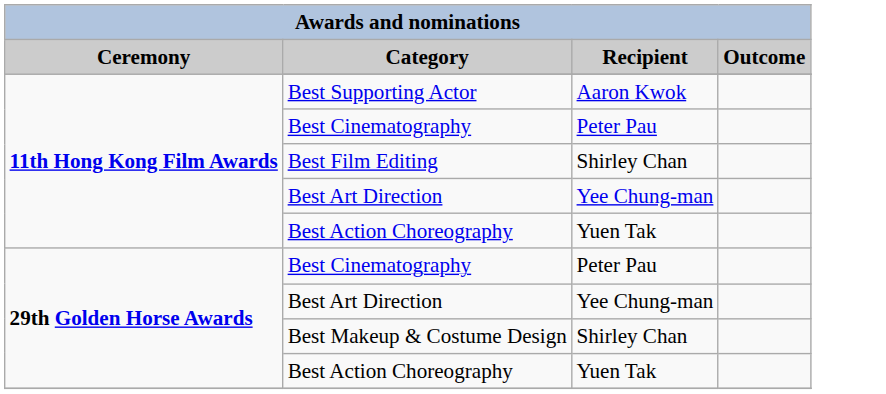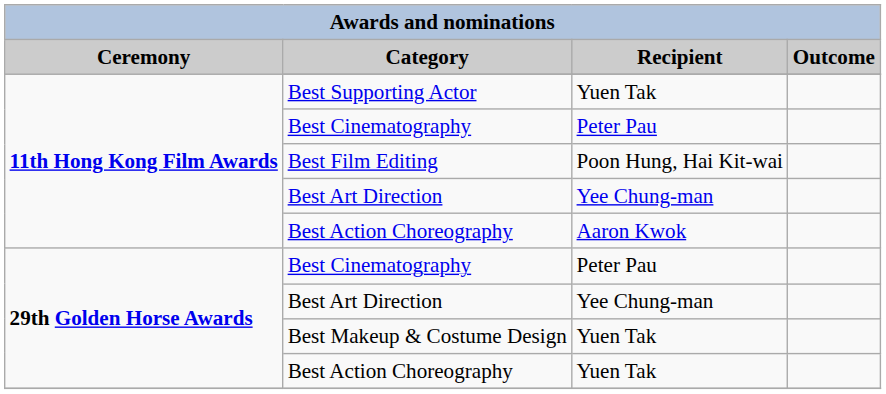Best Supporting Actor | Recipient: Aaron Kwok -> Yuen Tak
Best Film Editing | Recipient: Shirley Chan -> Poon Hung, Hai Kit-wai
11th Hong Kong Film Awards / Best Action Choreography | Recipient: Yuen Tak -> Aaron Kwok
Best Makeup & Costume Design | Recipient: Shirley Chan -> Yuen Tak
